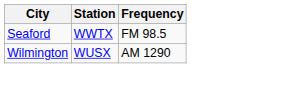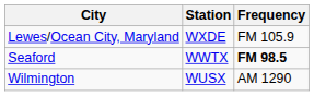+ row: Lewes/Ocean City, Maryland | WXDE | FM 105.9
Seaford | Frequency: normal -> bold
